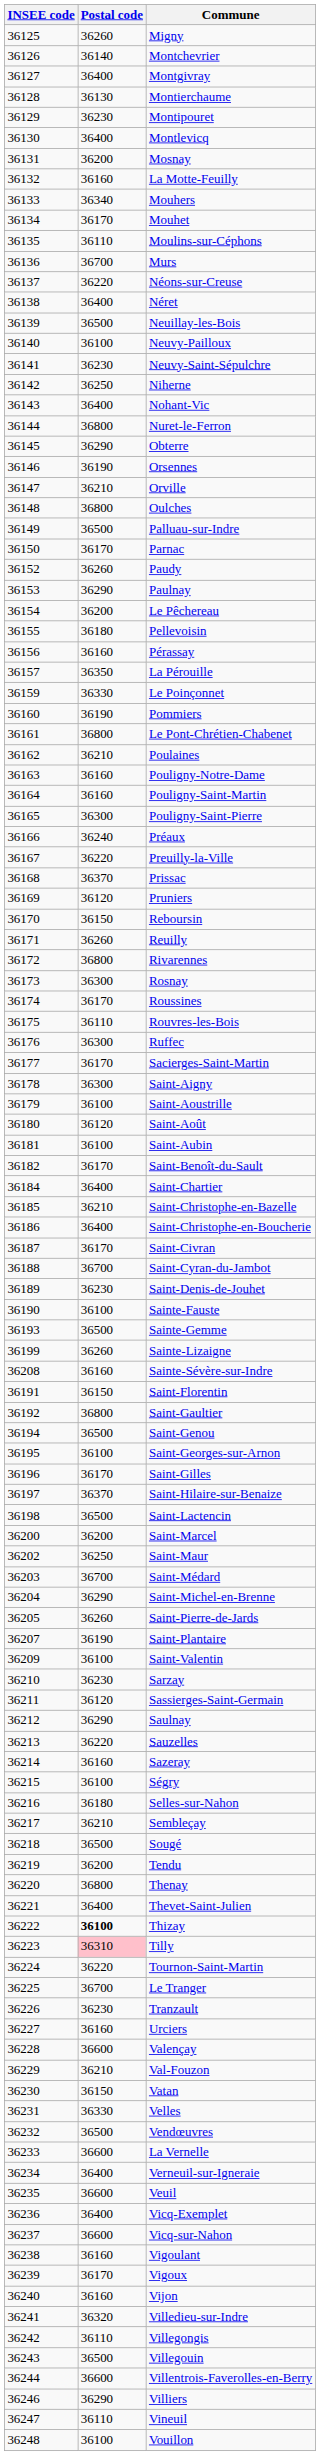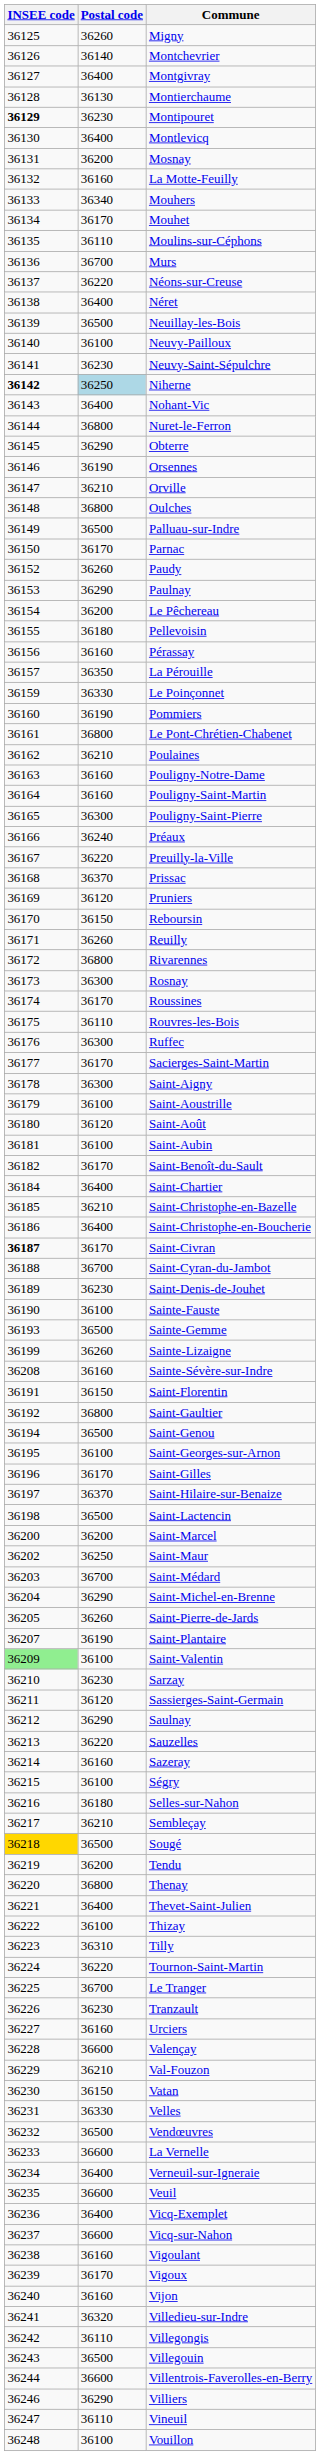Montipouret | INSEE code: normal -> bold
Niherne | INSEE code: normal -> bold
Niherne | Postal code: no background -> lightblue background
Saint-Civran | INSEE code: normal -> bold
Saint-Valentin | INSEE code: no background -> lightgreen background
Sougé | INSEE code: no background -> gold background
Thizay | Postal code: bold -> normal
Tilly | Postal code: pink background -> no background
